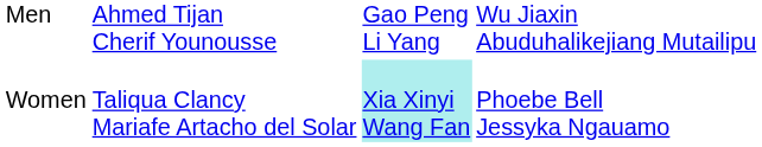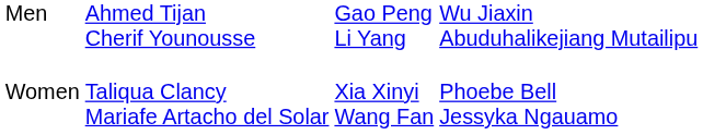Women | column 3: paleturquoise background -> no background
